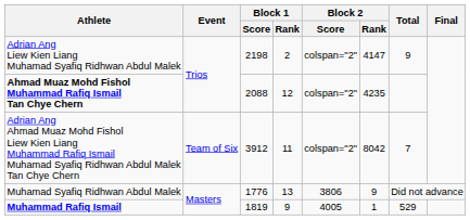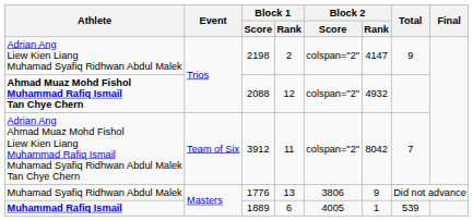Ahmad Muaz Mohd Fishol Muhammad Rafiq Ismail Tan Chye Chern | Block 2 / Rank: 4235 -> 4932
Muhammad Rafiq Ismail | Block 1 / Score: 1819 -> 1889
Muhammad Rafiq Ismail | Block 1 / Rank: 9 -> 6
Muhammad Rafiq Ismail | Total: 529 -> 539
